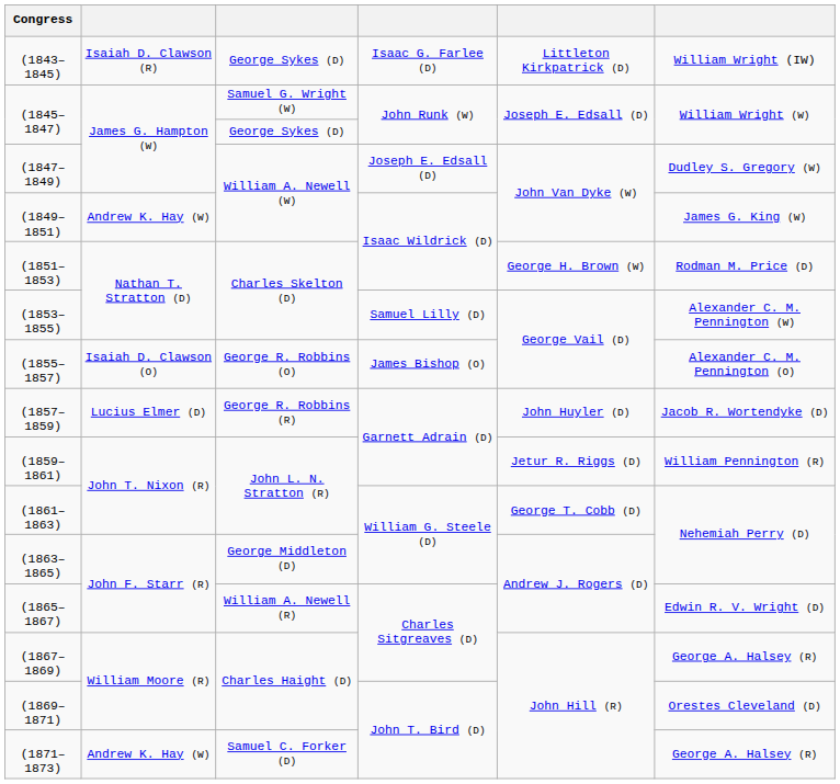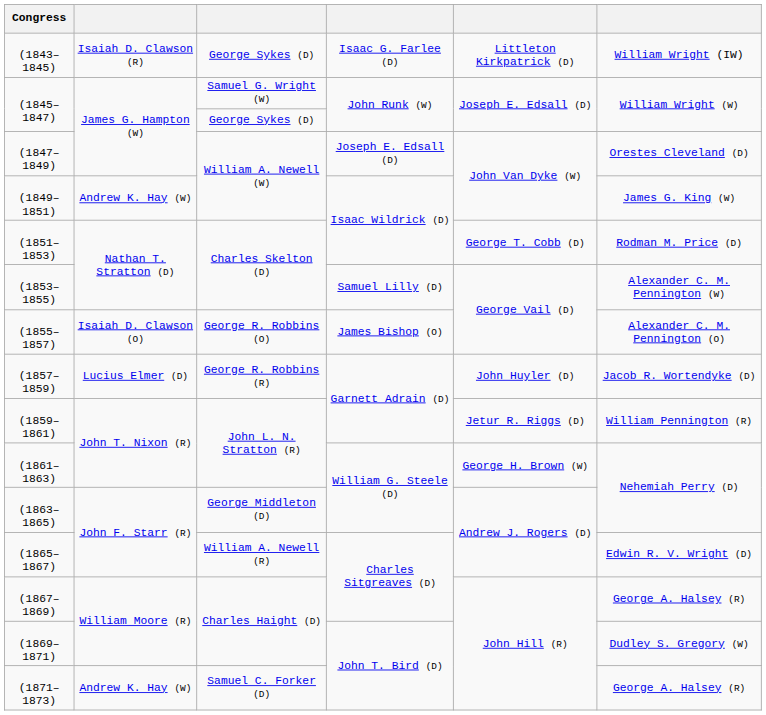(1847–1849) | column 6: Dudley S. Gregory (W) -> Orestes Cleveland (D)
(1851–1853) | column 5: George H. Brown (W) -> George T. Cobb (D)
(1861–1863) | column 5: George T. Cobb (D) -> George H. Brown (W)
(1869–1871) | column 6: Orestes Cleveland (D) -> Dudley S. Gregory (W)
